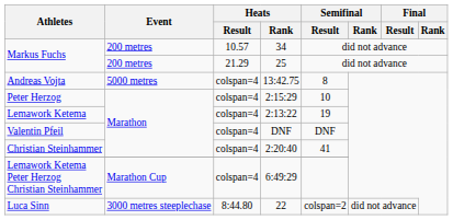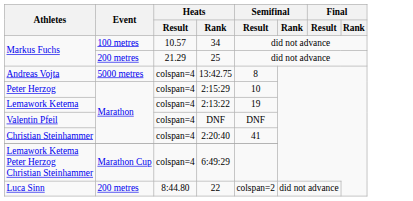34 | Event: 200 metres -> 100 metres
22 | Event: 3000 metres steeplechase -> 200 metres
